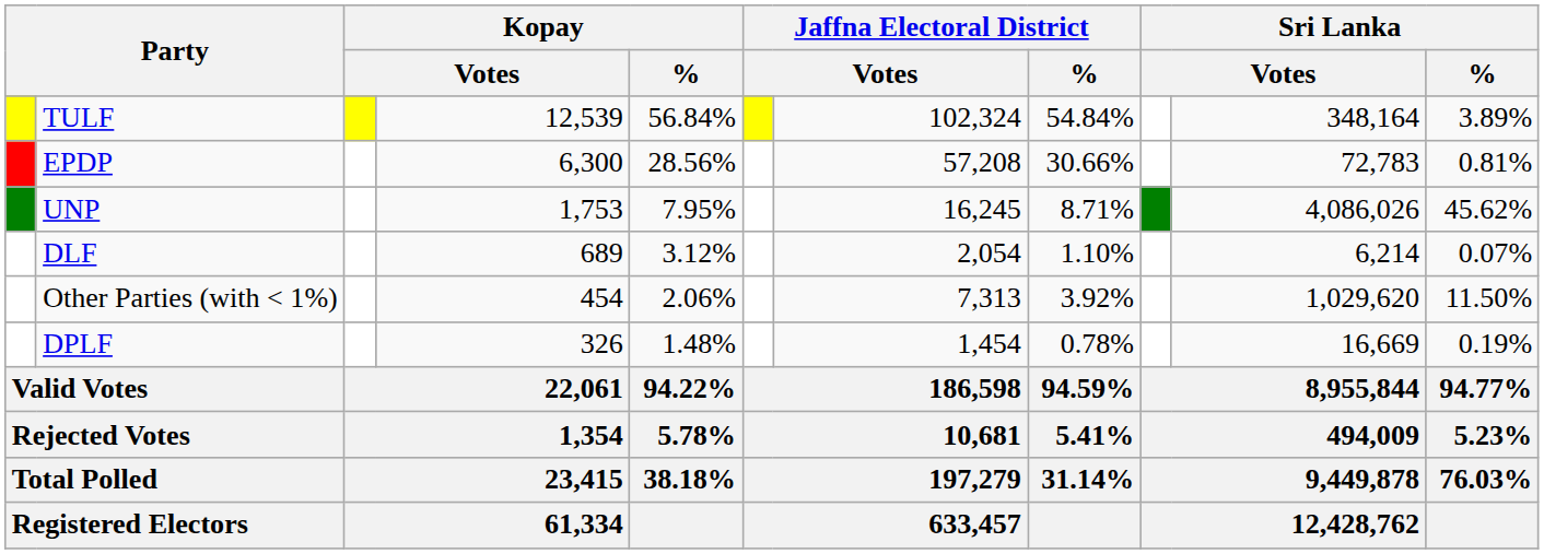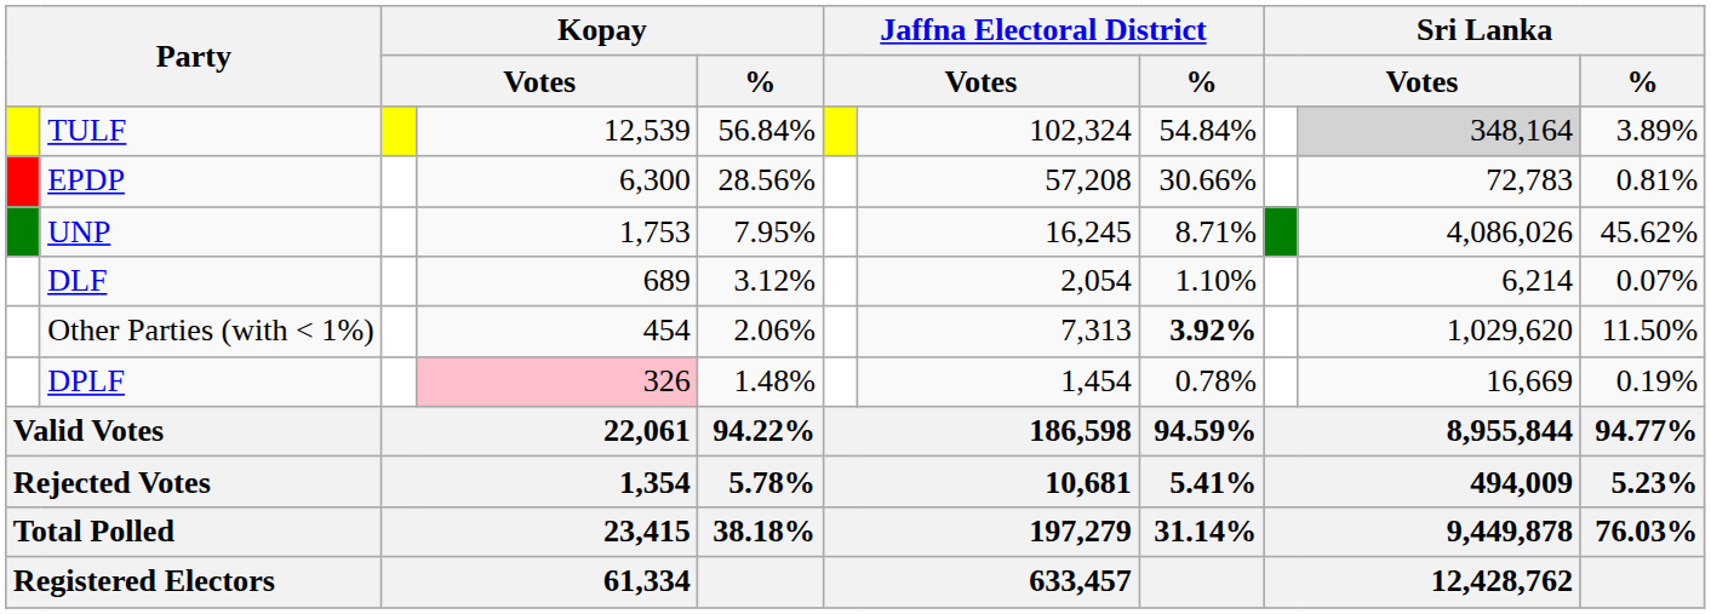TULF | column 10: no background -> lightgrey background
Other Parties (with < 1%) | Jaffna Electoral District / %: normal -> bold
DPLF | column 4: no background -> pink background
